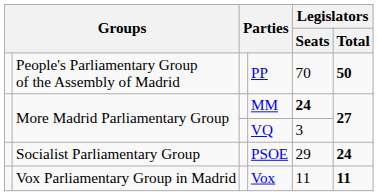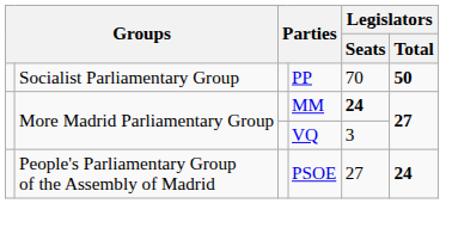PP | column 2: People's Parliamentary Group of the Assembly of Madrid -> Socialist Parliamentary Group
PSOE | column 2: Socialist Parliamentary Group -> People's Parliamentary Group of the Assembly of Madrid
PSOE | Legislators / Seats: 29 -> 27
- row: Vox Parliamentary Group in Madrid | Vox | 11 | 11
